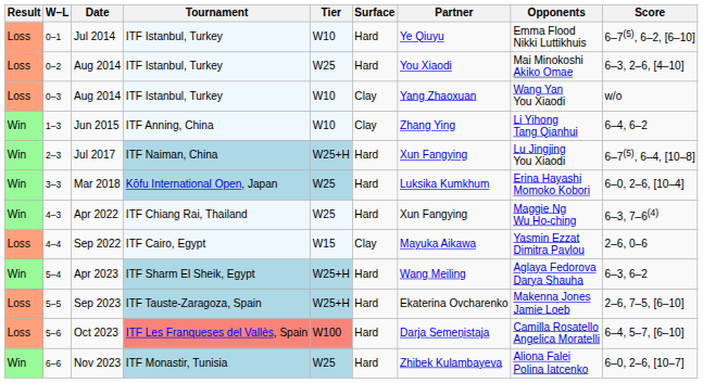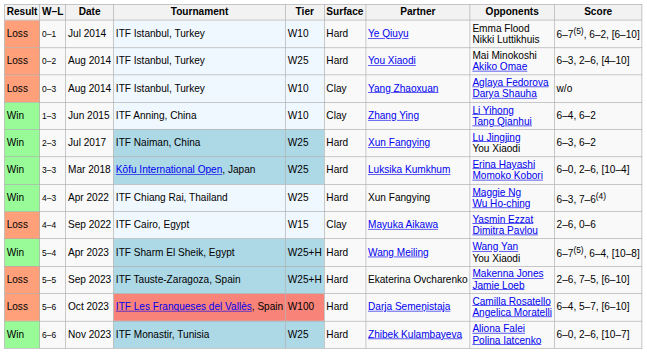0–3 / Aug 2014 | Opponents: Wang Yan You Xiaodi -> Aglaya Fedorova Darya Shauha
Jul 2017 | Tier: W25+H -> W25
Jul 2017 | Score: 6–7(5), 6–4, [10–8] -> 6–3, 6–2
Apr 2023 | Opponents: Aglaya Fedorova Darya Shauha -> Wang Yan You Xiaodi
Apr 2023 | Score: 6–3, 6–2 -> 6–7(5), 6–4, [10–8]
